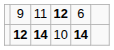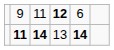row 2 | column 2: 12 -> 11
row 2 | column 4: 10 -> 13
